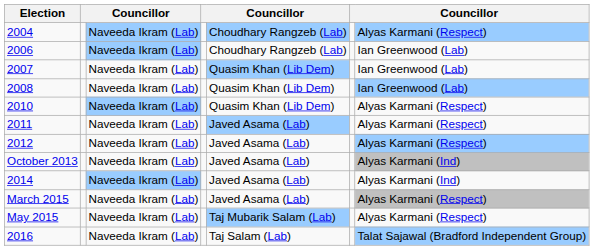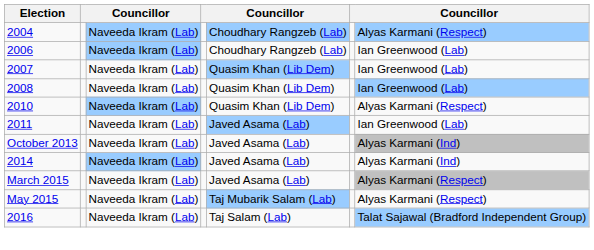2011 | column 7: Alyas Karmani (Respect) -> Ian Greenwood (Lab)
- row: 2012 | Naveeda Ikram (Lab) | Javed Asama (Lab) | Alyas Karmani (Respect)
